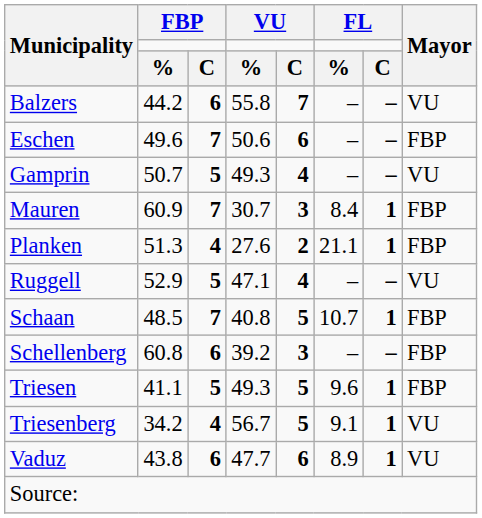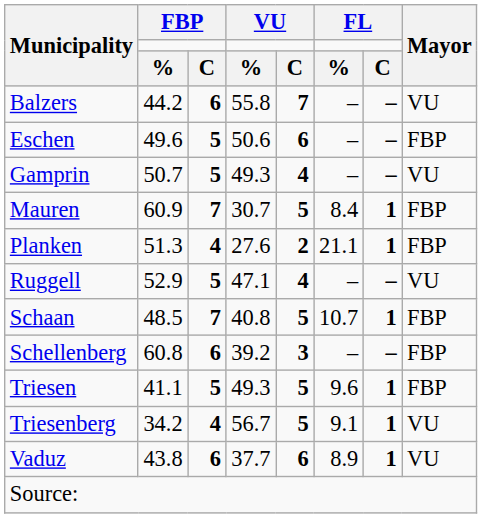Eschen | column 3: 7 -> 5
Mauren | column 5: 3 -> 5
Vaduz | column 4: 47.7 -> 37.7
